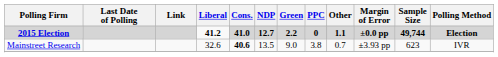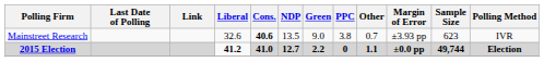rows swapped: Mainstreet Research <-> 2015 Election
